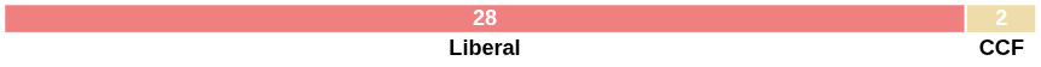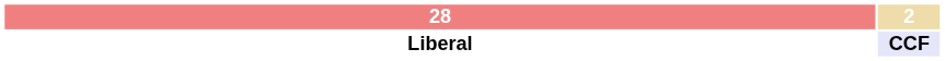Liberal | 2: no background -> lavender background
